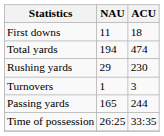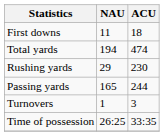rows swapped: Passing yards <-> Turnovers
